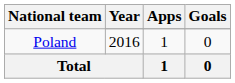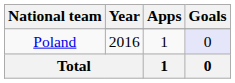2016 | Goals: no background -> lavender background
